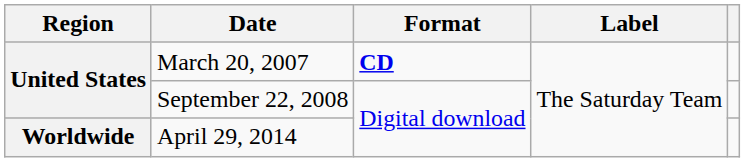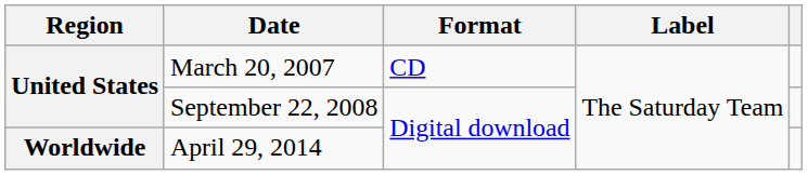March 20, 2007 | Format: bold -> normal
